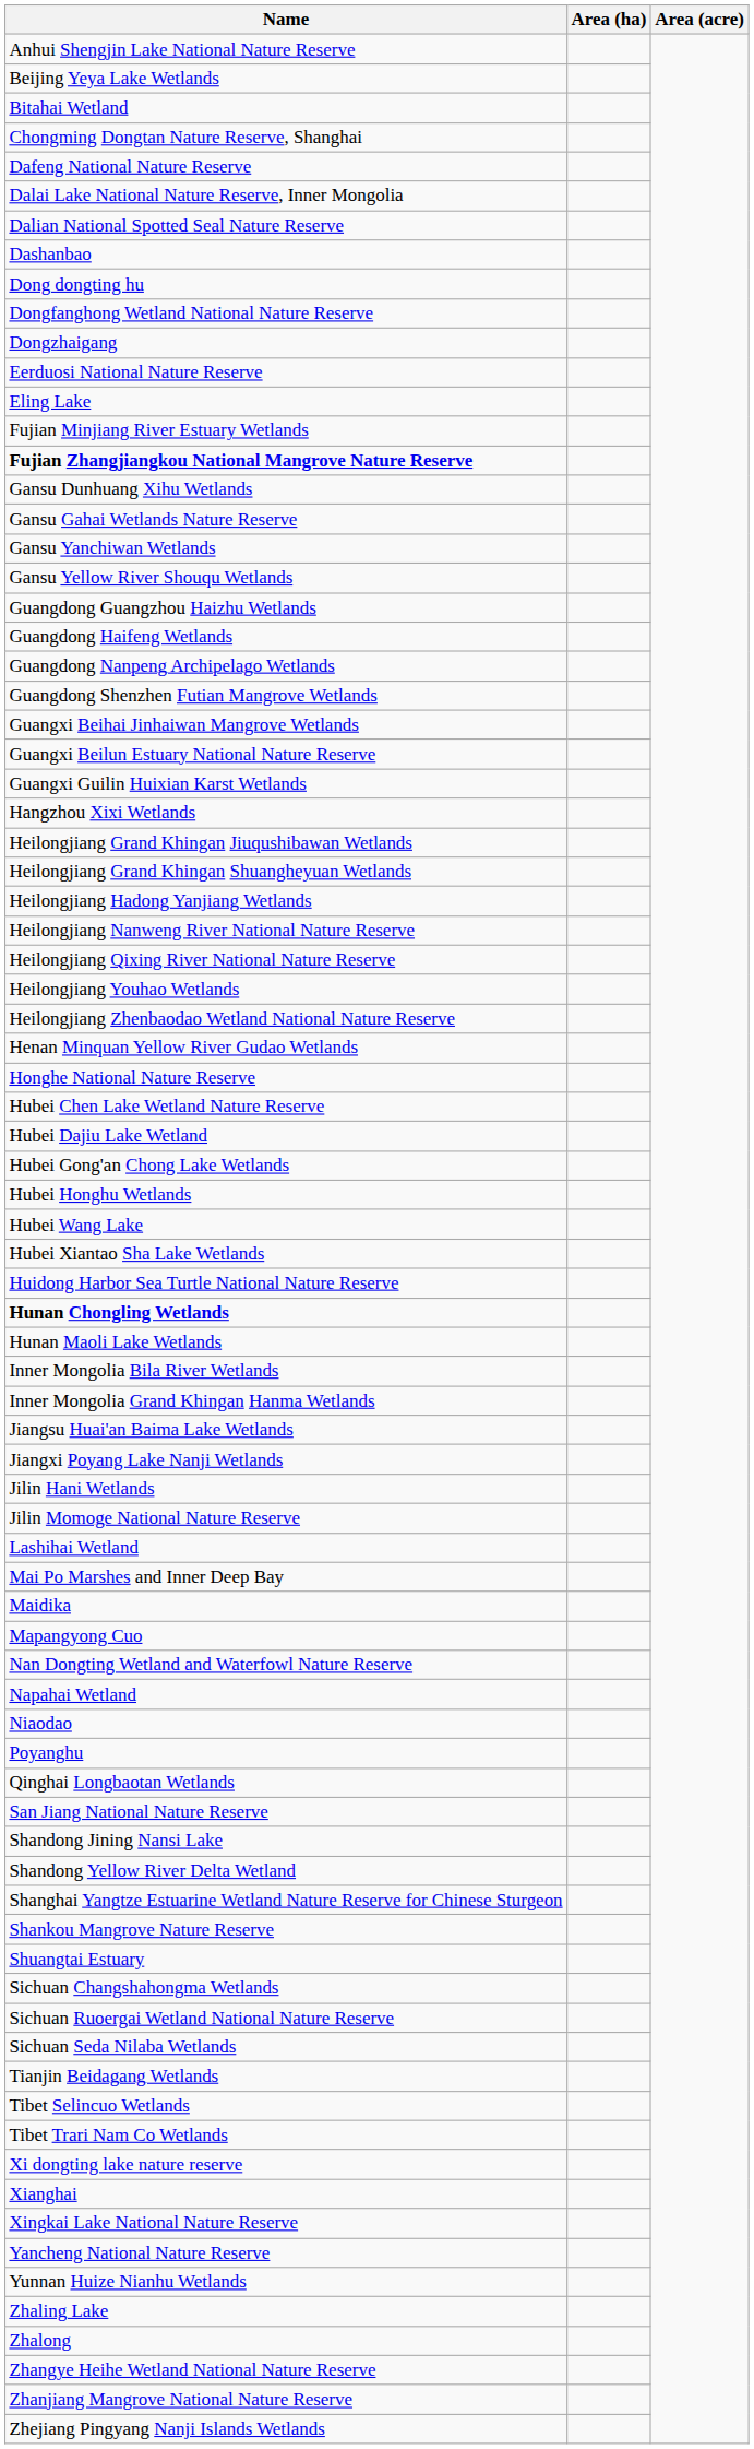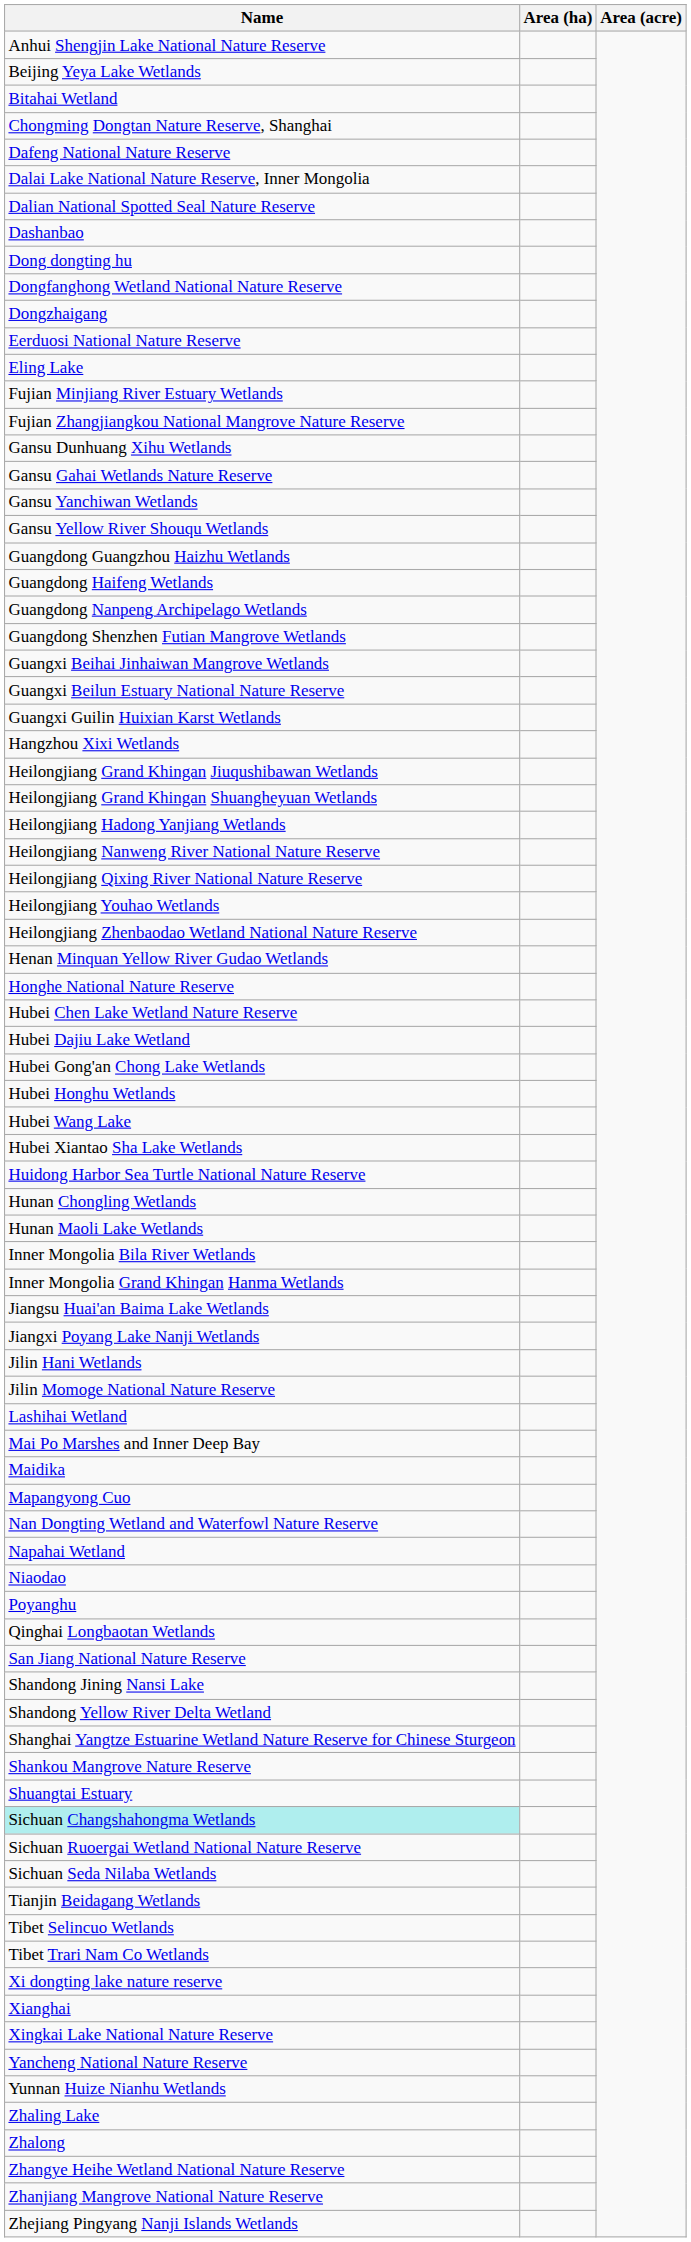Fujian Zhangjiangkou National Mangrove Nature Reserve | Name: bold -> normal
Hunan Chongling Wetlands | Name: bold -> normal
Sichuan Changshahongma Wetlands | Name: no background -> paleturquoise background
